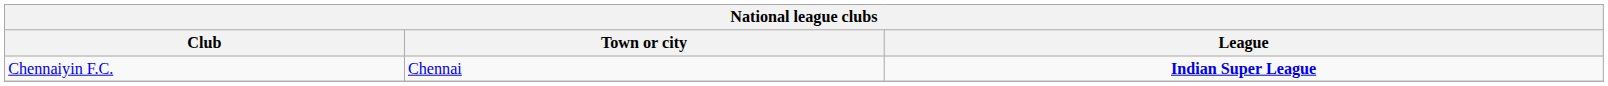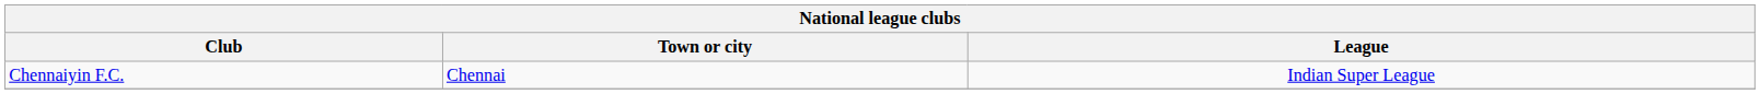Chennaiyin F.C. | League: bold -> normal
